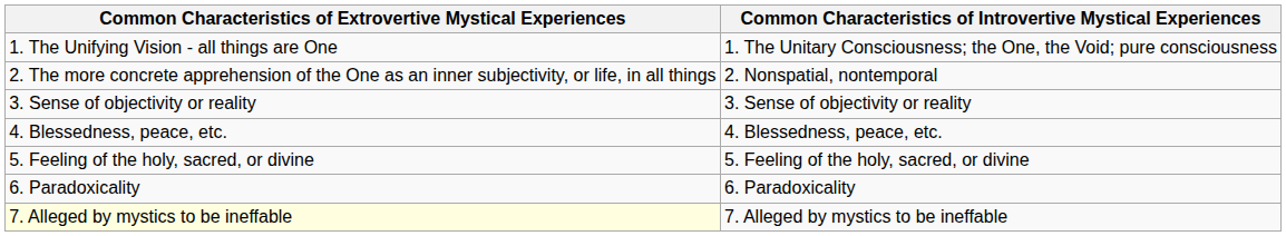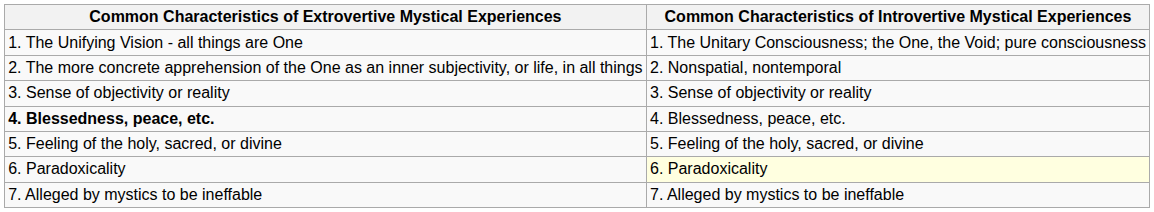row 5 | Common Characteristics of Extrovertive Mystical Experiences: normal -> bold
row 7 | Common Characteristics of Introvertive Mystical Experiences: no background -> lightyellow background
row 8 | Common Characteristics of Extrovertive Mystical Experiences: lightyellow background -> no background
